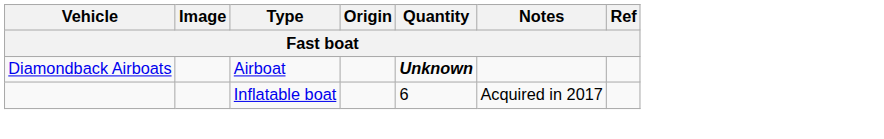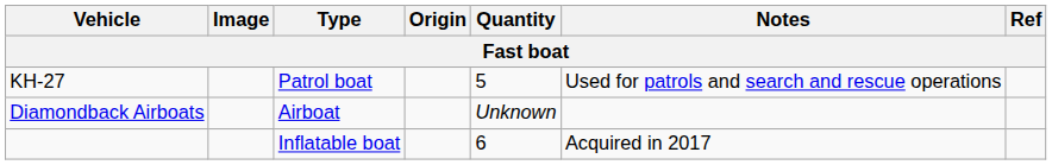+ row: KH-27 | Patrol boat | 5 | Used for patrols and search and rescue operations
Diamondback Airboats | Quantity: bold -> normal
